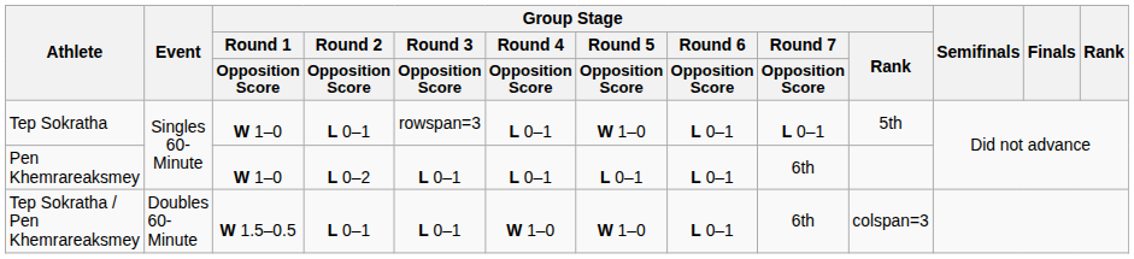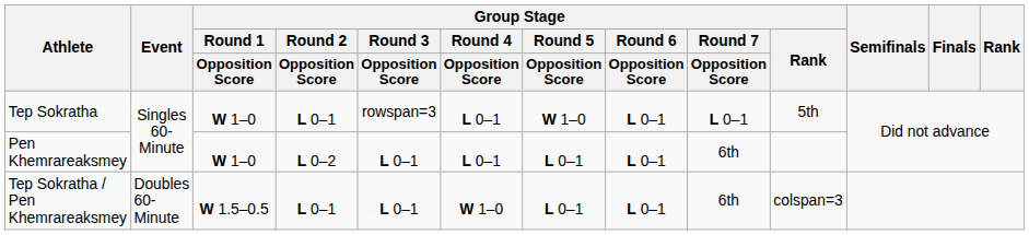Tep Sokratha / Pen Khemrareaksmey | Group Stage / Round 5 / Opposition Score: W 1–0 -> L 0–1
